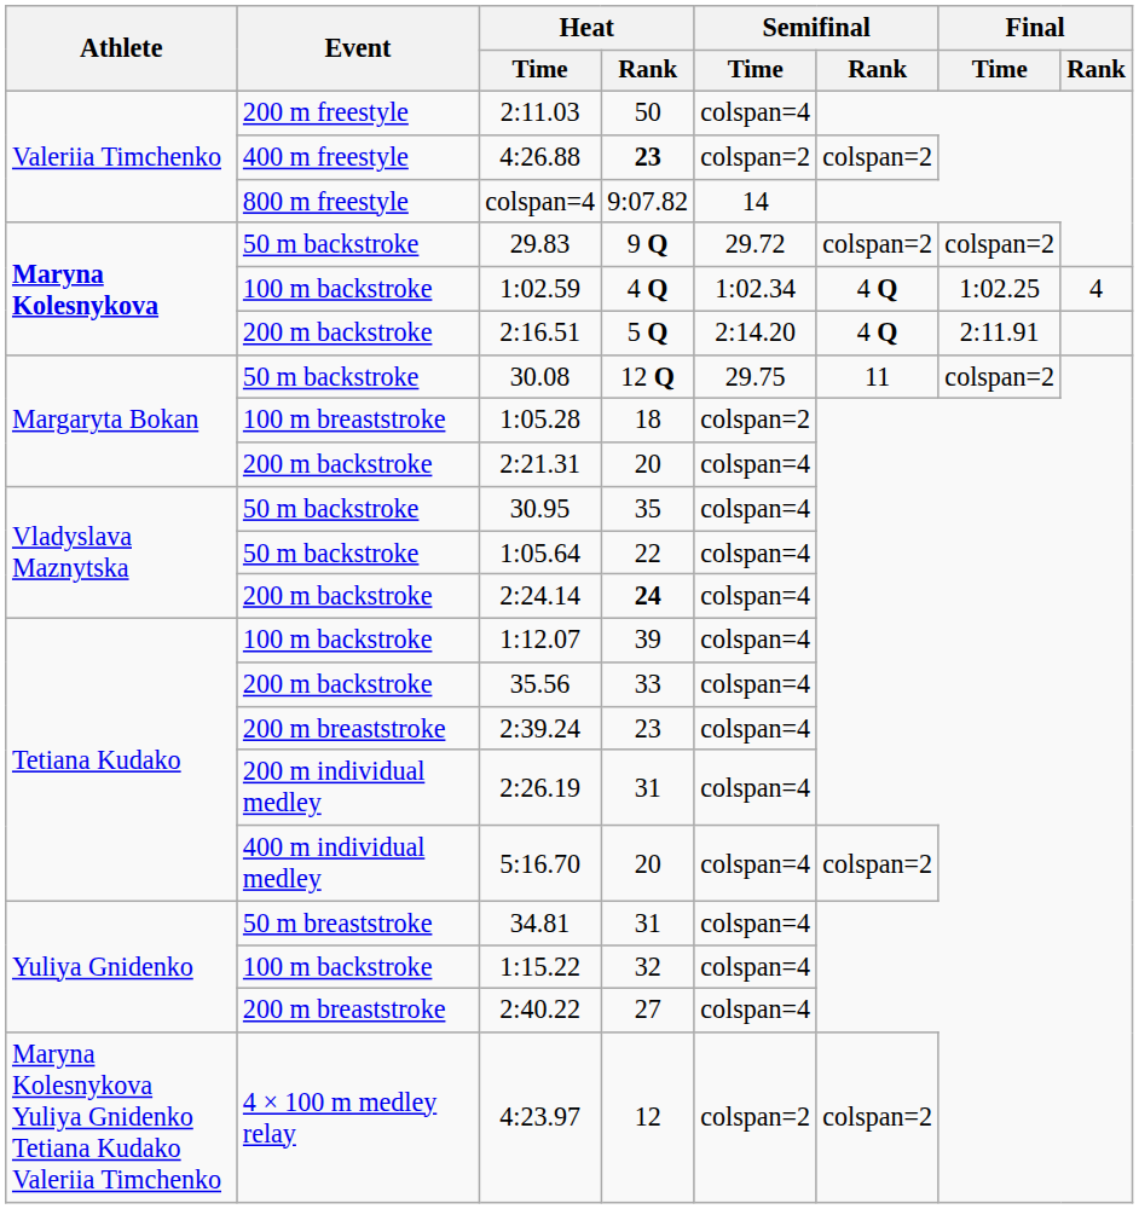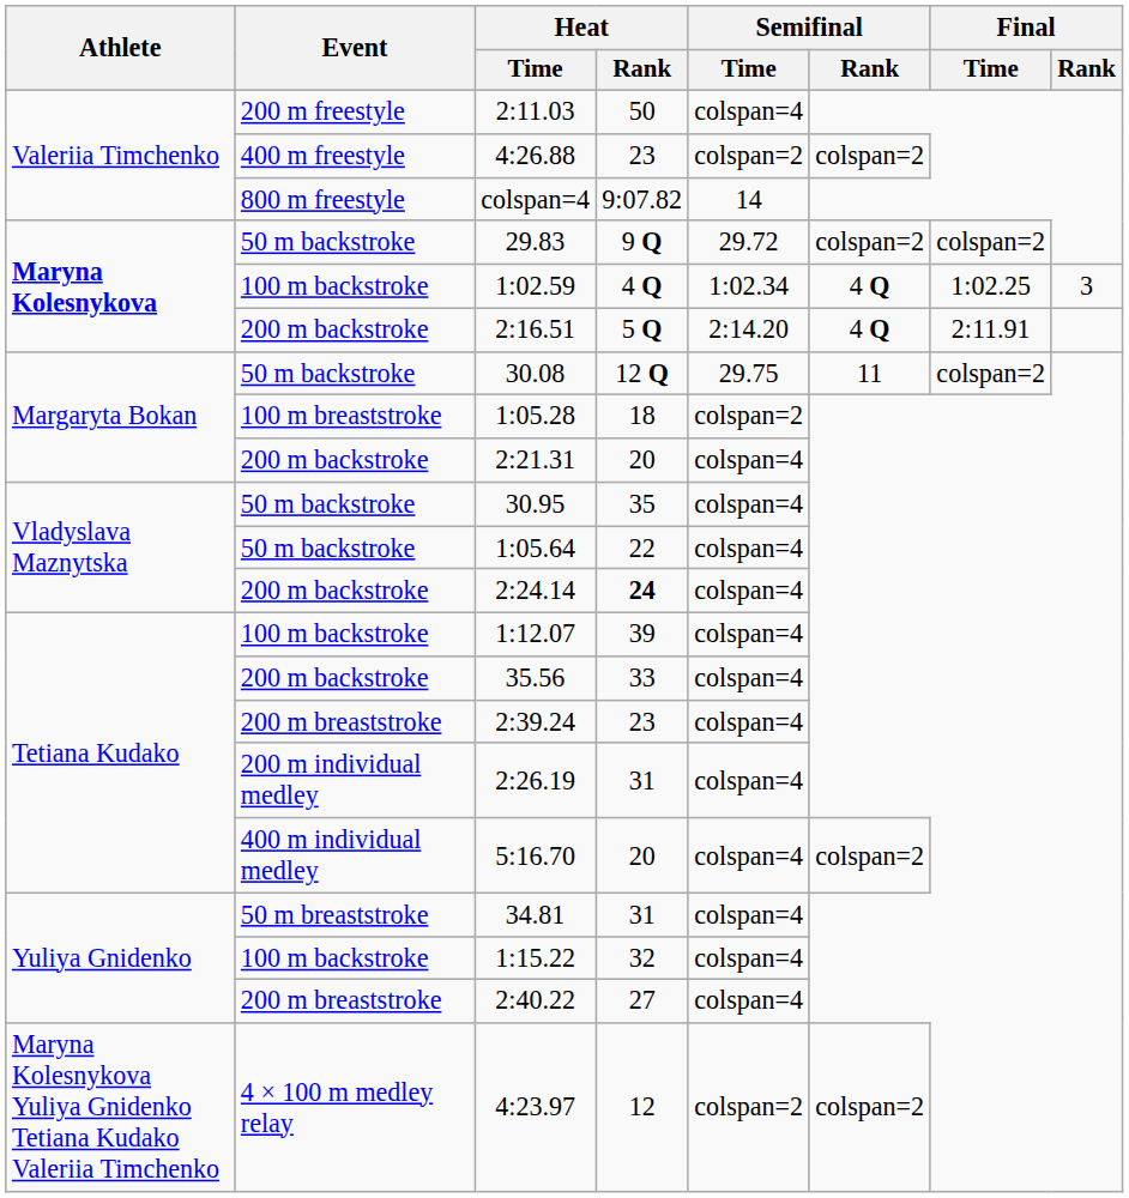4:26.88 | Heat / Rank: bold -> normal
1:02.59 | Final / Rank: 4 -> 3
